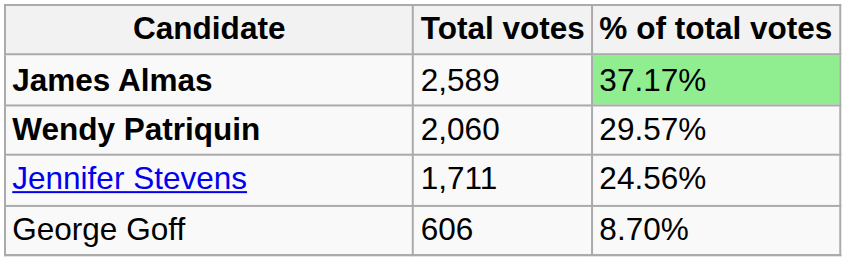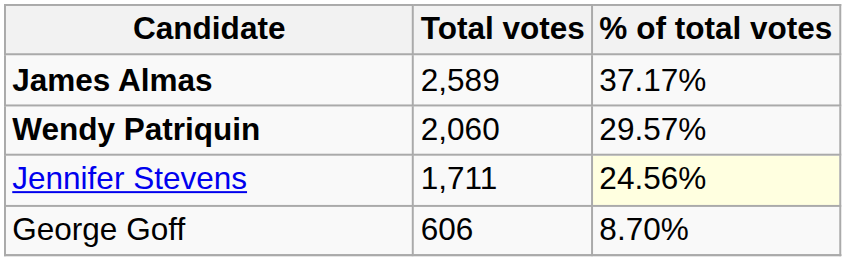James Almas | % of total votes: lightgreen background -> no background
Jennifer Stevens | % of total votes: no background -> lightyellow background
